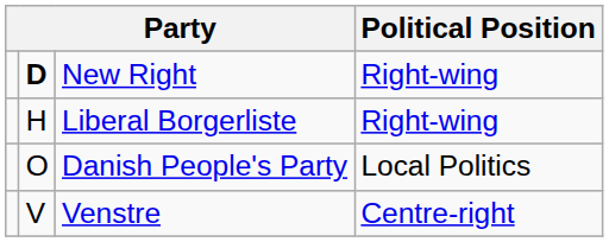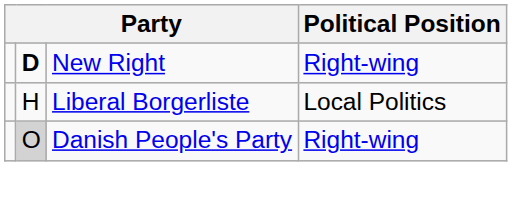Liberal Borgerliste | Political Position: Right-wing -> Local Politics
Danish People's Party | column 2: no background -> lightgrey background
Danish People's Party | Political Position: Local Politics -> Right-wing
- row: V | Venstre | Centre-right
